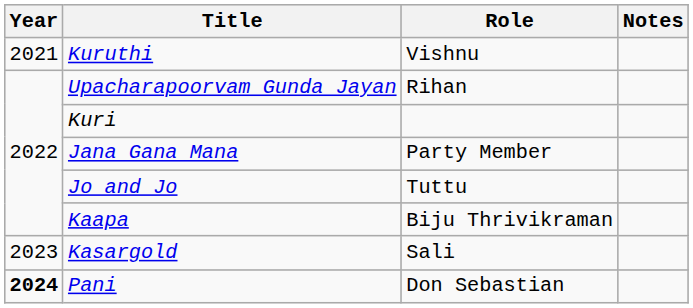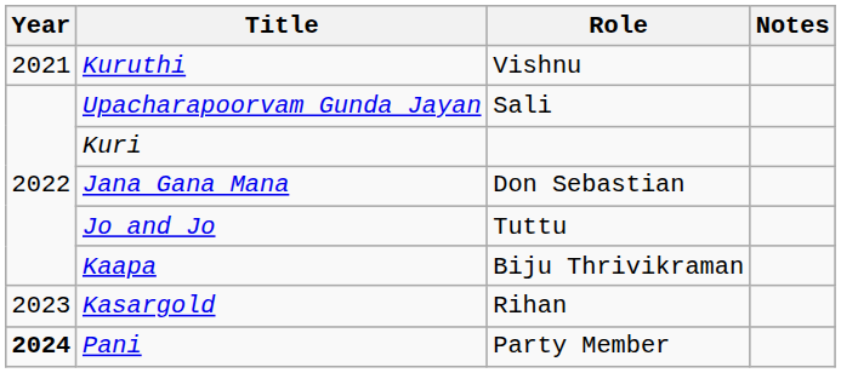Upacharapoorvam Gunda Jayan | Role: Rihan -> Sali
Jana Gana Mana | Role: Party Member -> Don Sebastian
Kasargold | Role: Sali -> Rihan
Pani | Role: Don Sebastian -> Party Member
